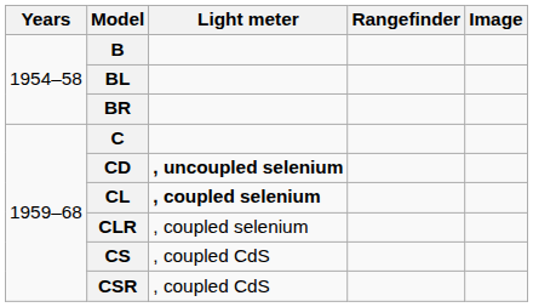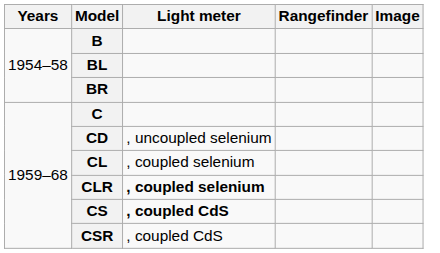CD | Light meter: bold -> normal
CL | Light meter: bold -> normal
CLR | Light meter: normal -> bold
CS | Light meter: normal -> bold
